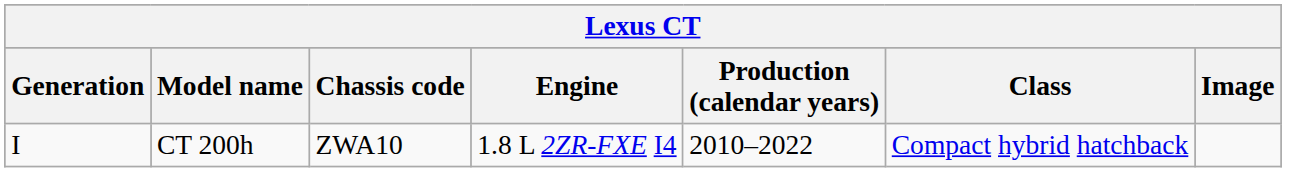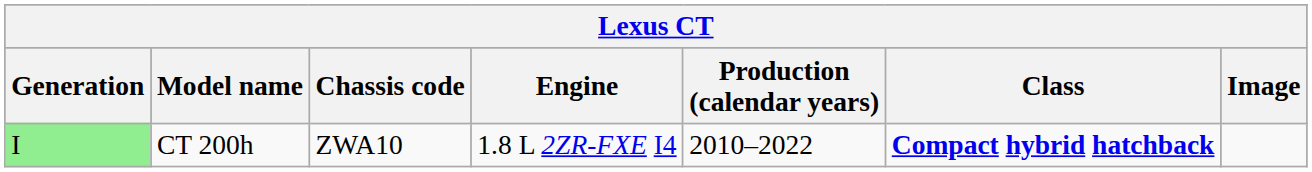CT 200h | Generation: no background -> lightgreen background
CT 200h | Class: normal -> bold
